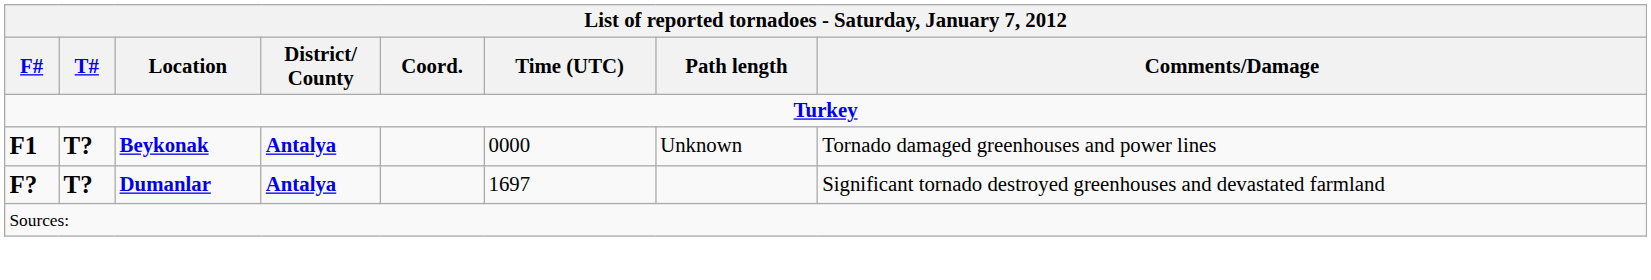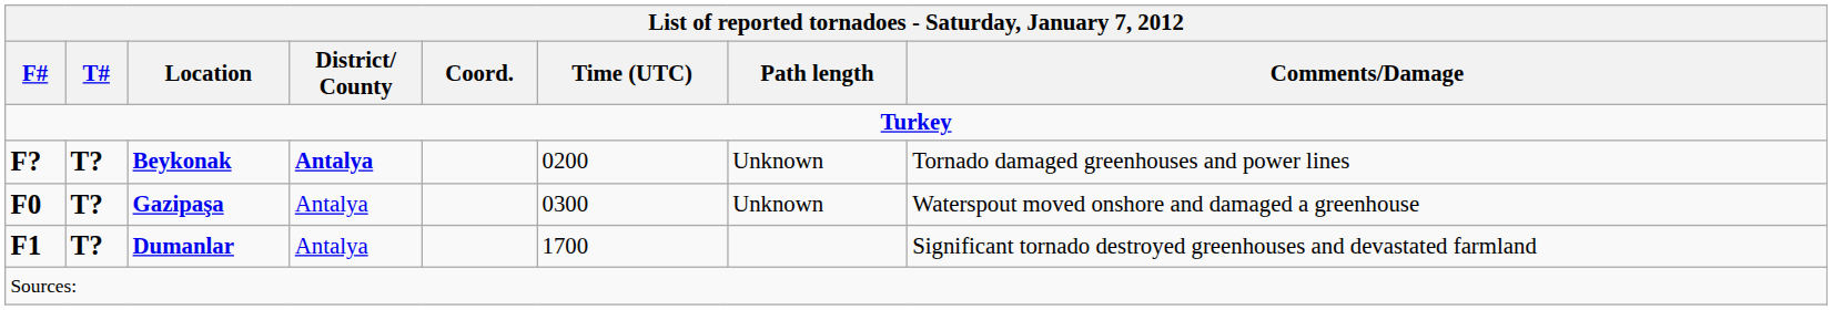Beykonak | F#: F1 -> F?
Beykonak | Time (UTC): 0000 -> 0200
+ row: F0 | T? | Gazipaşa | Antalya | 0300 | Unknown | Waterspout moved onshore and damaged a greenhouse
Dumanlar | F#: F? -> F1
Dumanlar | District/ County: bold -> normal
Dumanlar | Time (UTC): 1697 -> 1700
